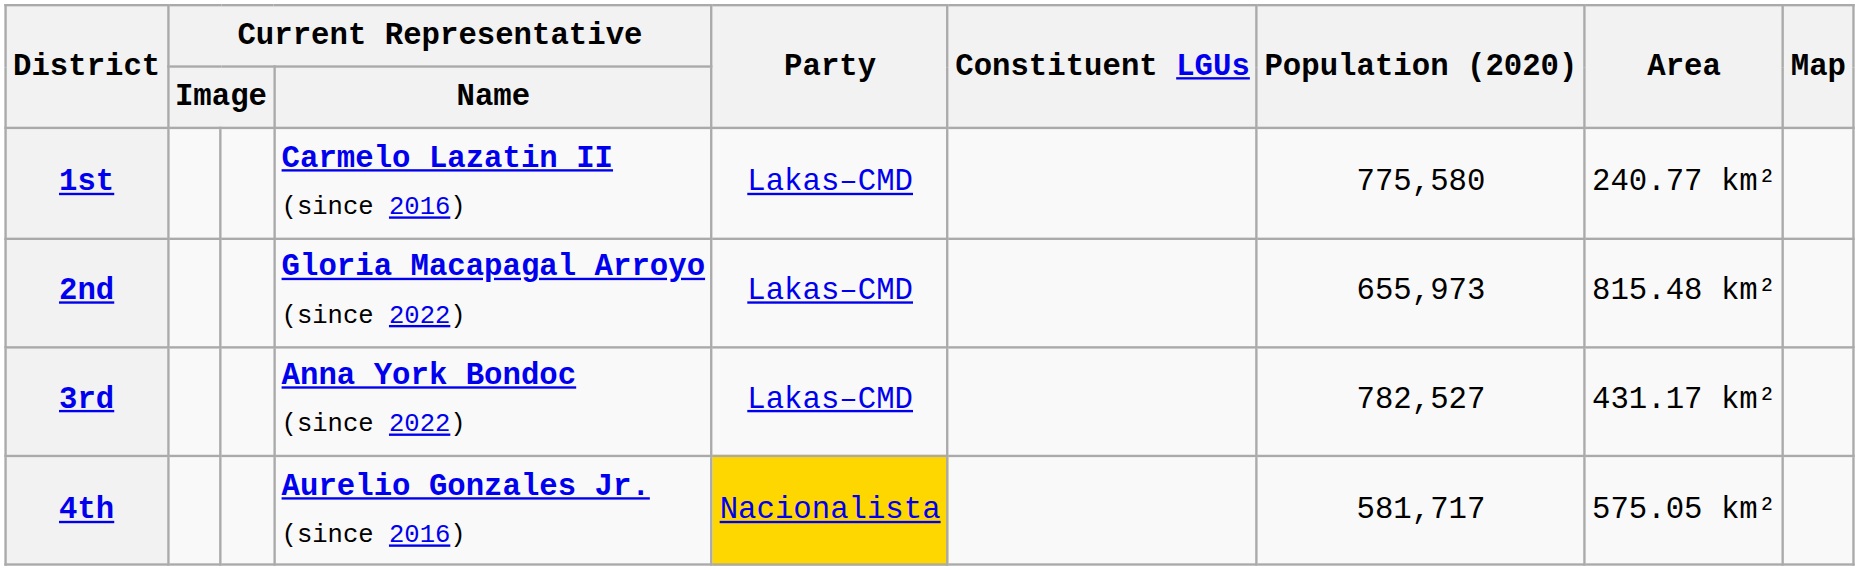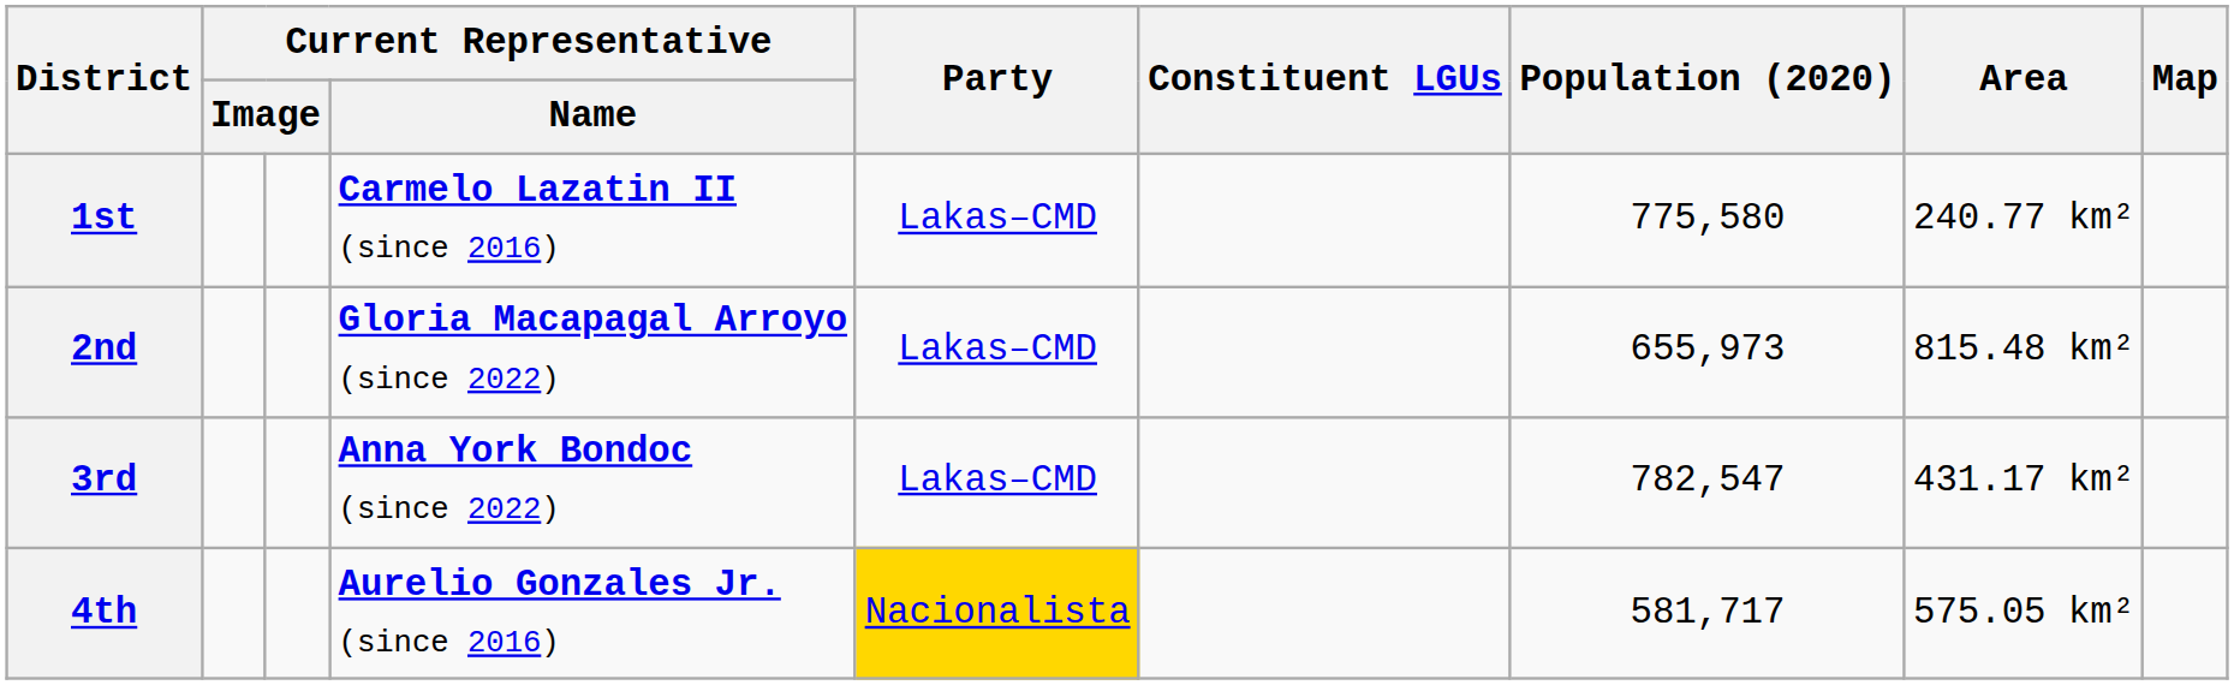3rd | Population (2020): 782,527 -> 782,547
